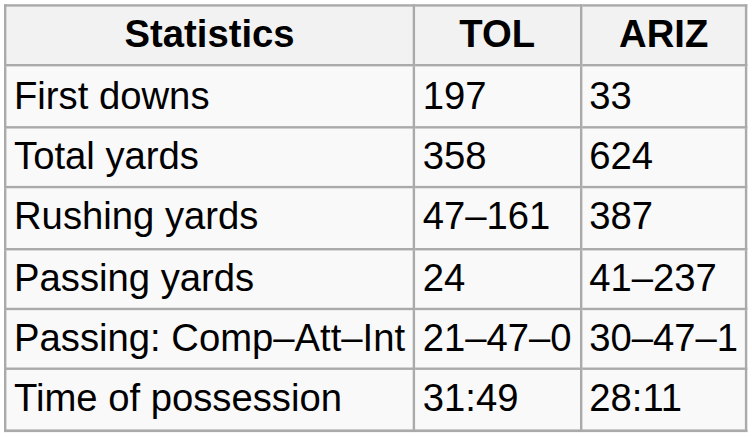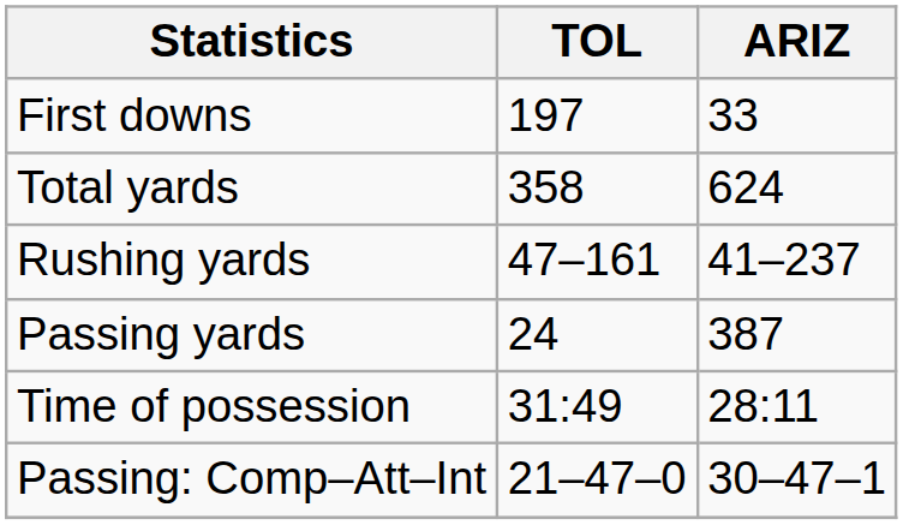Rushing yards | ARIZ: 387 -> 41–237
Passing yards | ARIZ: 41–237 -> 387
rows swapped: Passing: Comp–Att–Int <-> Time of possession
